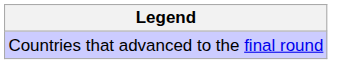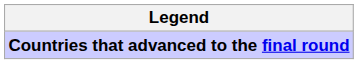row 2 | column 1: normal -> bold
